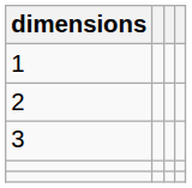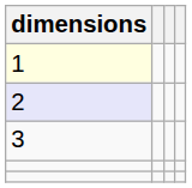1 | dimensions: no background -> lightyellow background
2 | dimensions: no background -> lavender background
